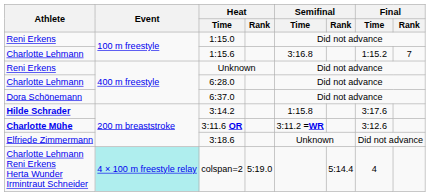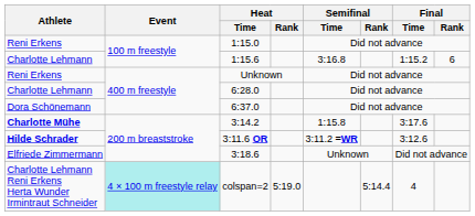1:15.6 | Final / Rank: 7 -> 6
3:14.2 | Athlete: Hilde Schrader -> Charlotte Mühe
3:11.6 OR | Athlete: Charlotte Mühe -> Hilde Schrader
